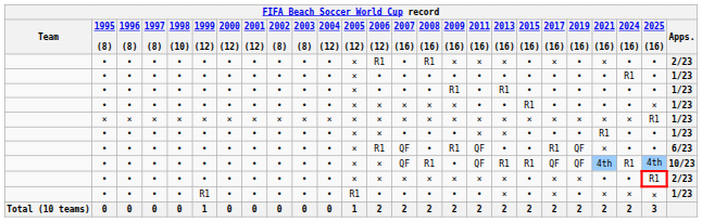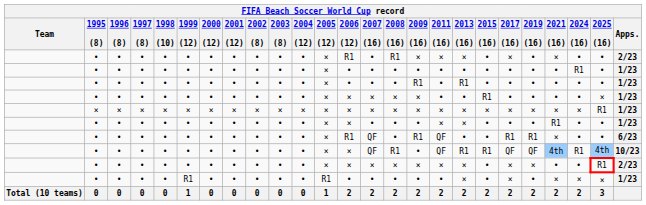row 9 | 2019 (16): QF -> R1
